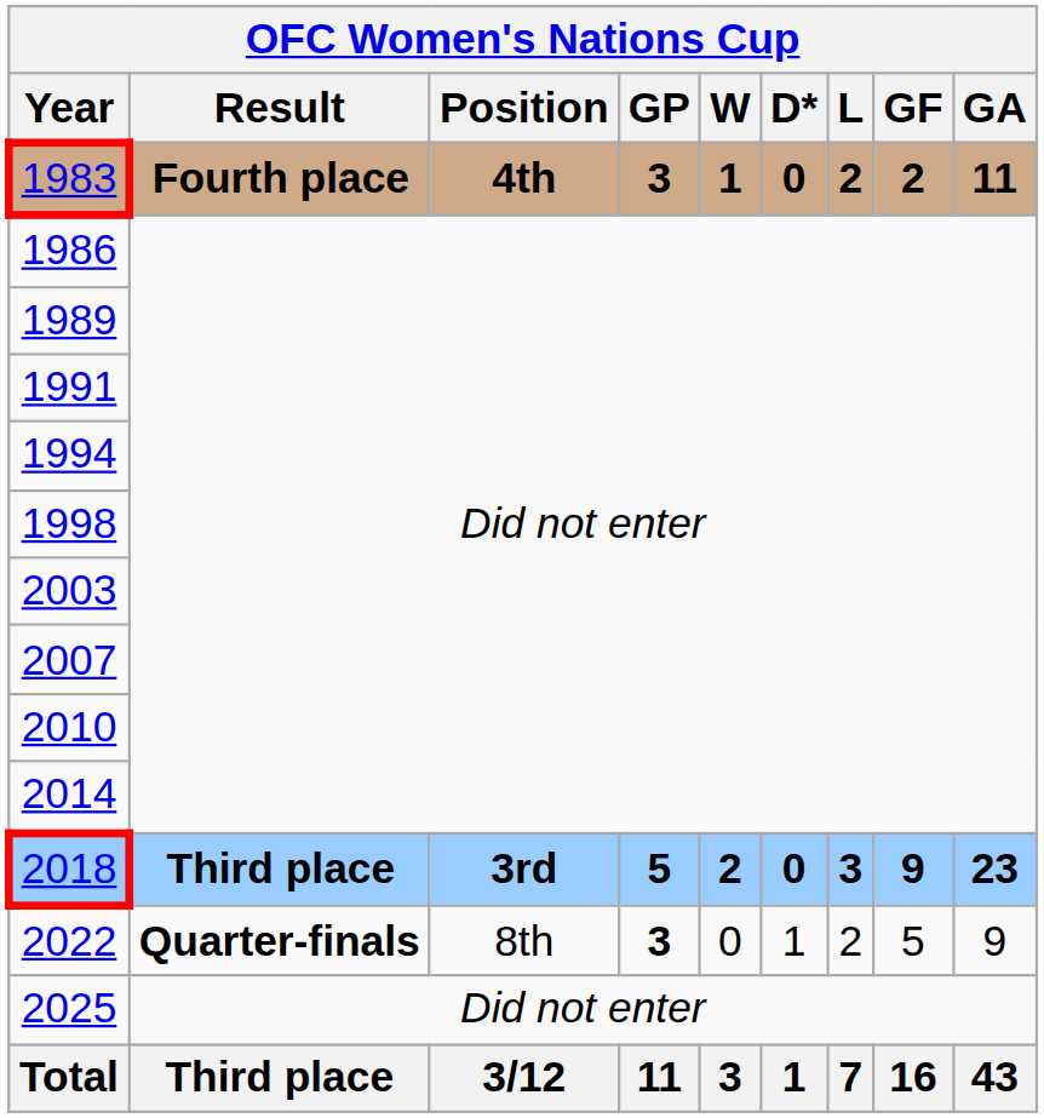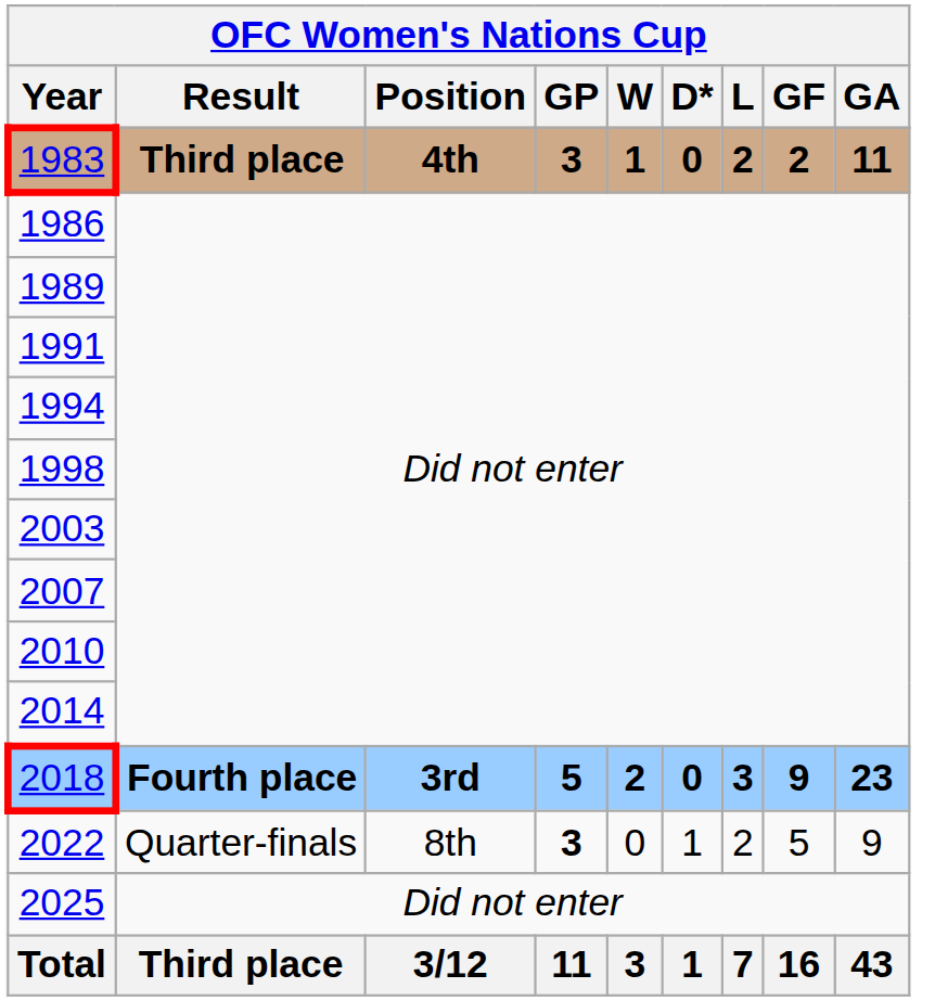1983 | Result: Fourth place -> Third place
2018 | Result: Third place -> Fourth place
2022 | Result: bold -> normal
